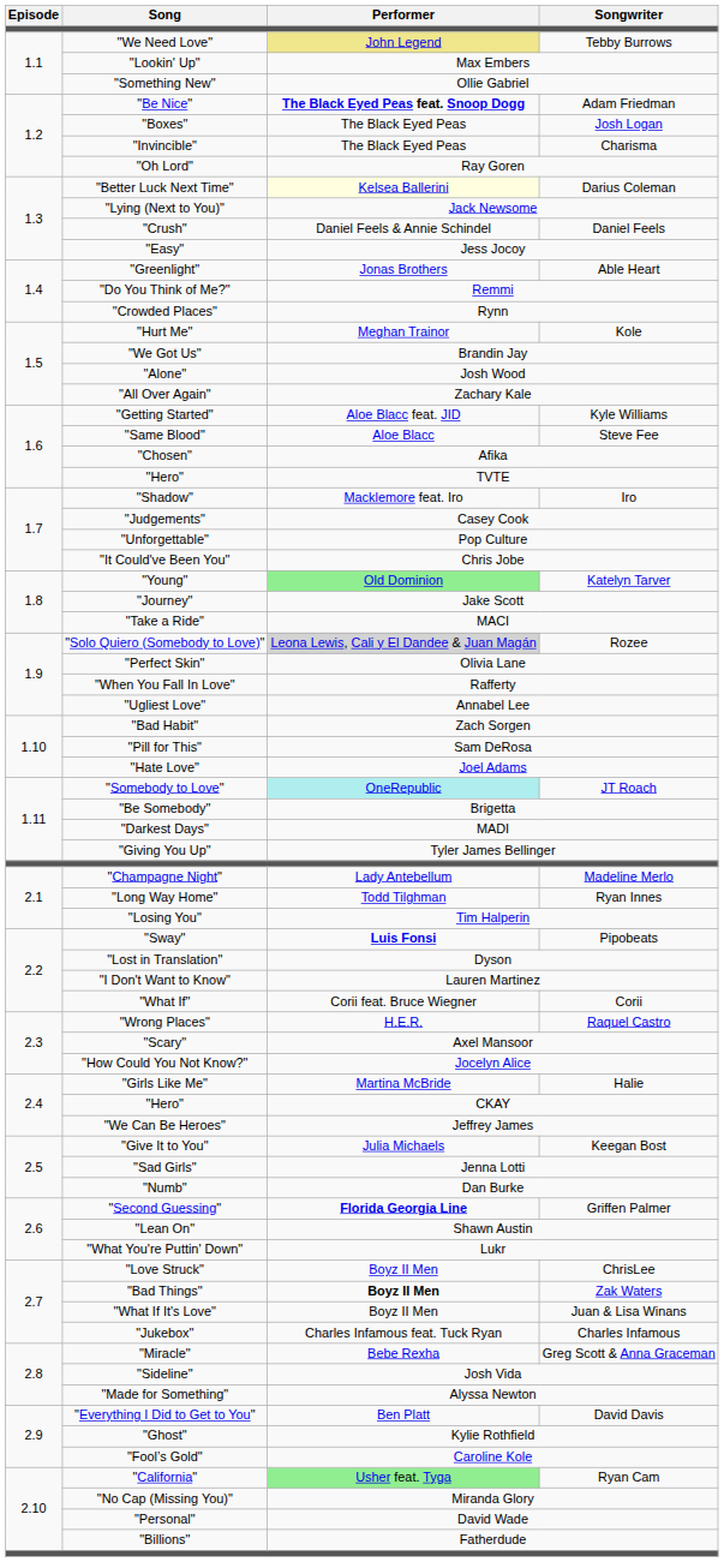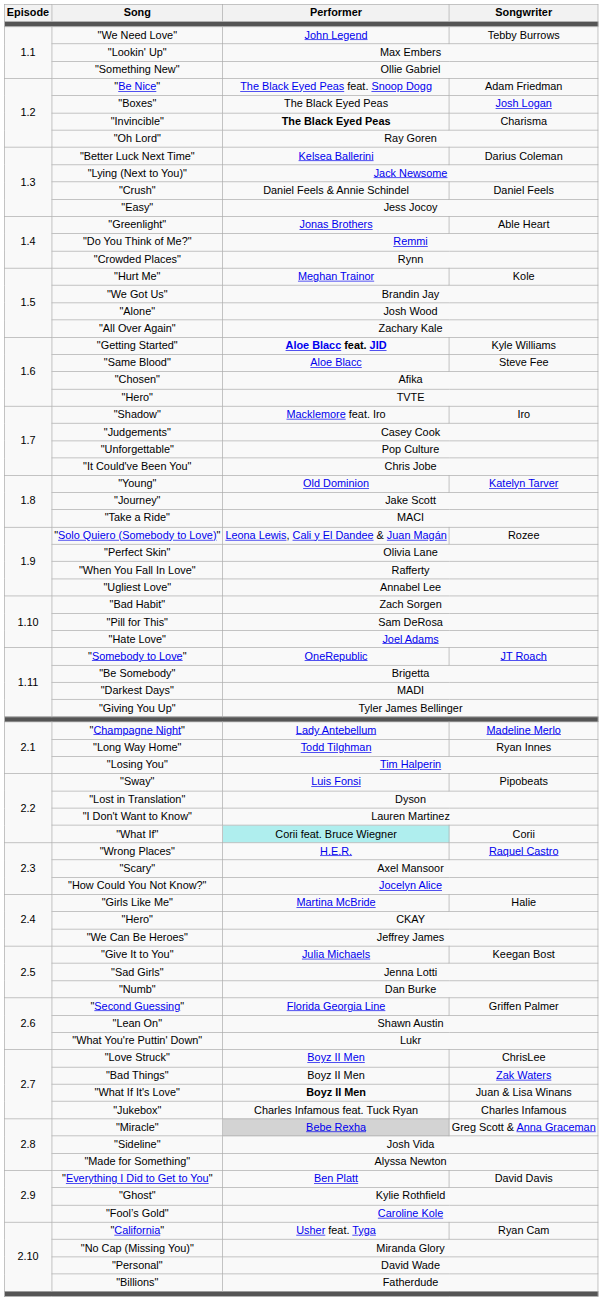Tebby Burrows | Performer: khaki background -> no background
Adam Friedman | Performer: bold -> normal
Charisma | Performer: normal -> bold
Darius Coleman | Performer: lightyellow background -> no background
Kyle Williams | Performer: normal -> bold
Katelyn Tarver | Performer: lightgreen background -> no background
Rozee | Performer: lightgrey background -> no background
JT Roach | Performer: paleturquoise background -> no background
Pipobeats | Performer: bold -> normal
Corii | Performer: no background -> paleturquoise background
Griffen Palmer | Performer: bold -> normal
Zak Waters | Performer: bold -> normal
Juan & Lisa Winans | Performer: normal -> bold
Greg Scott & Anna Graceman | Performer: no background -> lightgrey background
Ryan Cam | Performer: lightgreen background -> no background
